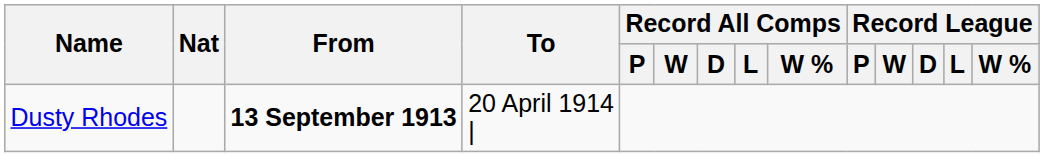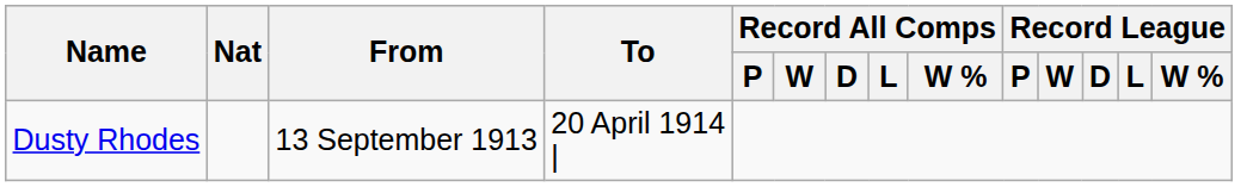Dusty Rhodes | From: bold -> normal
